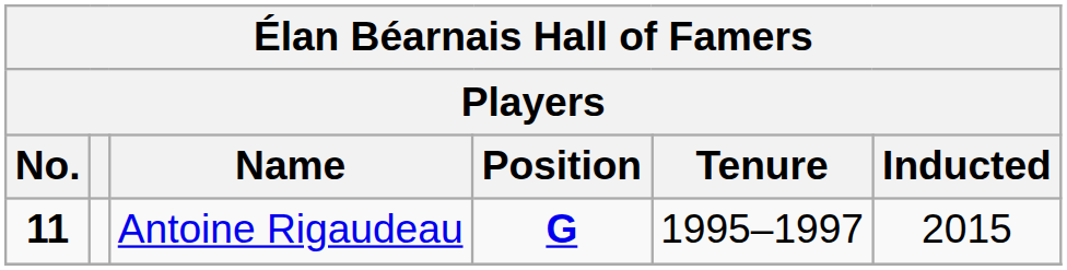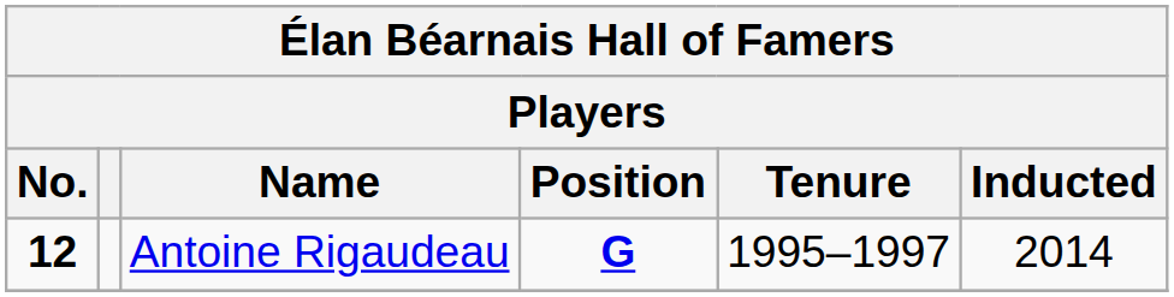Antoine Rigaudeau | No.: 11 -> 12
Antoine Rigaudeau | Inducted: 2015 -> 2014
